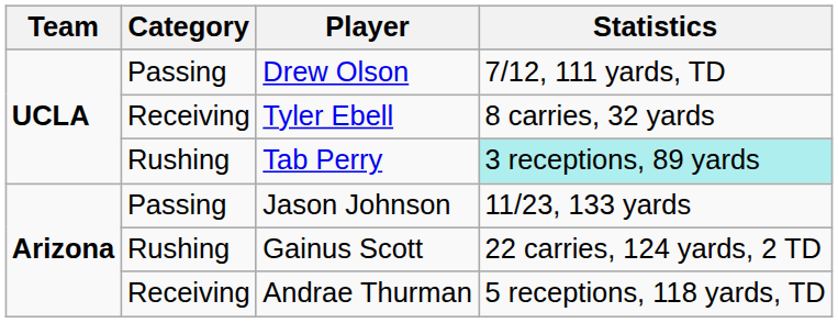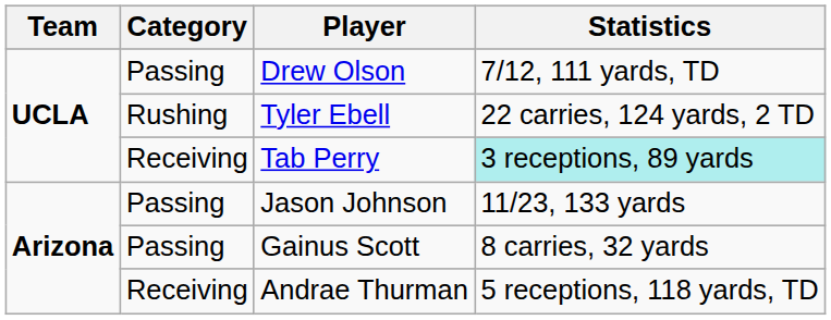Tyler Ebell | Category: Receiving -> Rushing
Tyler Ebell | Statistics: 8 carries, 32 yards -> 22 carries, 124 yards, 2 TD
Tab Perry | Category: Rushing -> Receiving
Gainus Scott | Category: Rushing -> Passing
Gainus Scott | Statistics: 22 carries, 124 yards, 2 TD -> 8 carries, 32 yards
